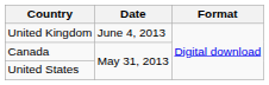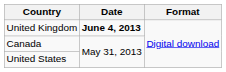United Kingdom | Date: normal -> bold
